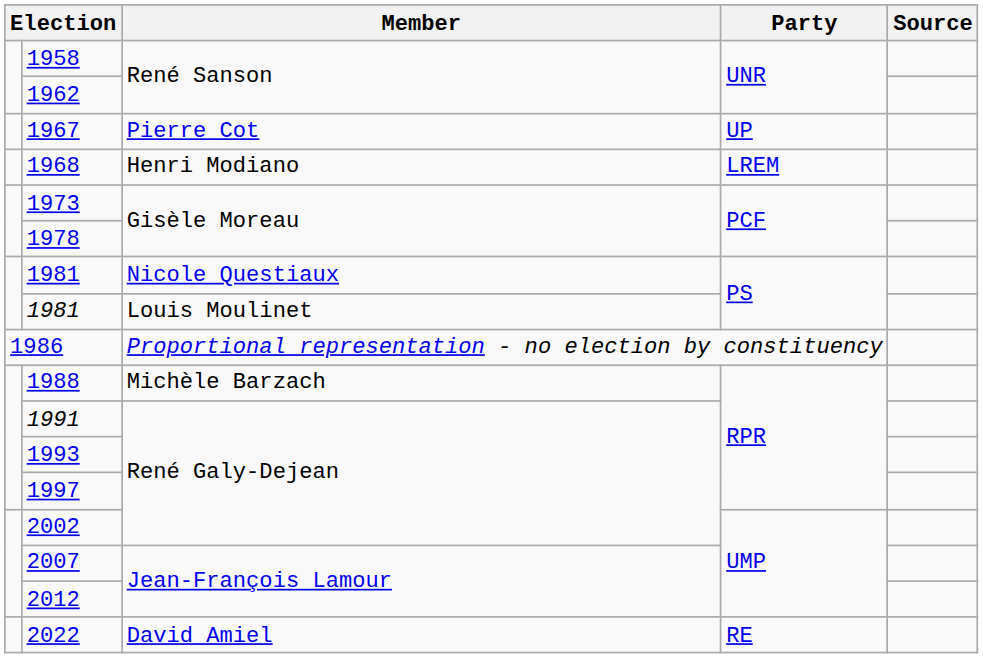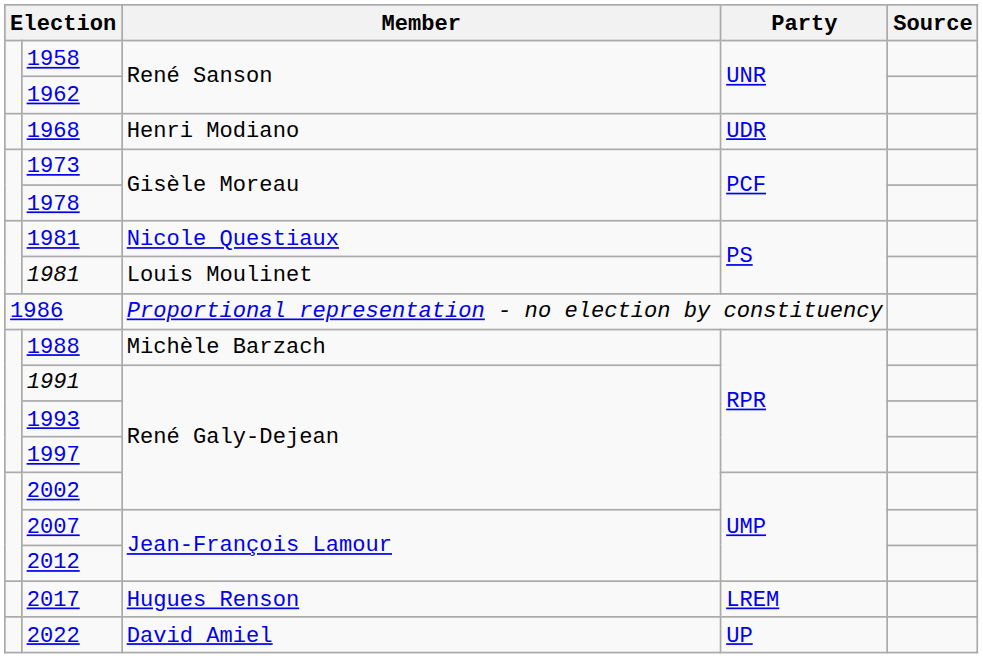- row: 1967 | Pierre Cot | UP
1968 | Party: LREM -> UDR
+ row: 2017 | Hugues Renson | LREM
2022 | Party: RE -> UP
